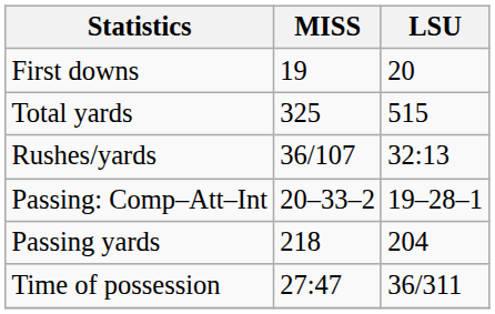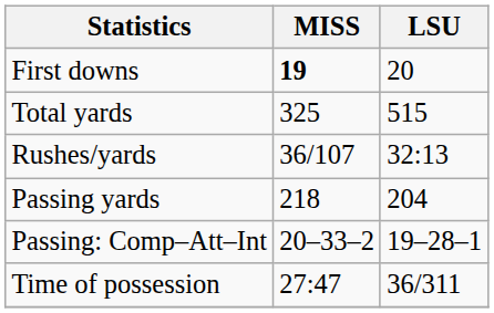First downs | MISS: normal -> bold
rows swapped: Passing yards <-> Passing: Comp–Att–Int
